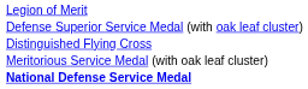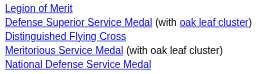row 5 | column 1: bold -> normal
